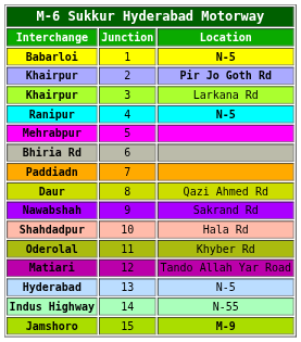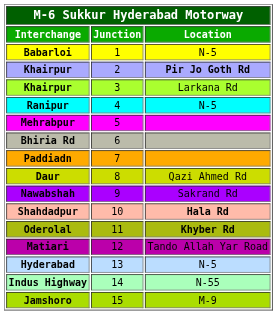Babarloi | column 3: bold -> normal
Ranipur | column 3: bold -> normal
Shahdadpur | column 3: normal -> bold
Oderolal | column 3: normal -> bold
Jamshoro | column 3: bold -> normal
